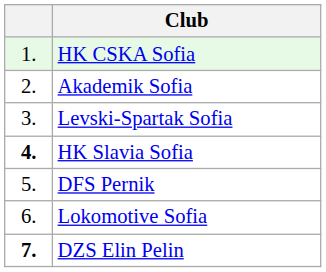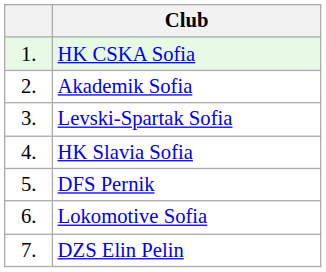HK Slavia Sofia | column 1: bold -> normal
DZS Elin Pelin | column 1: bold -> normal
